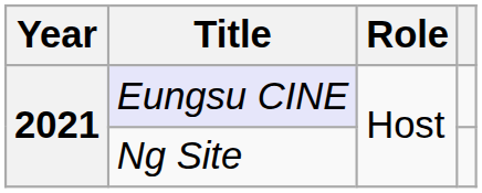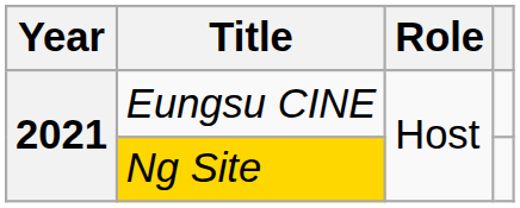Eungsu CINE | Title: lavender background -> no background
Ng Site | Title: no background -> gold background
